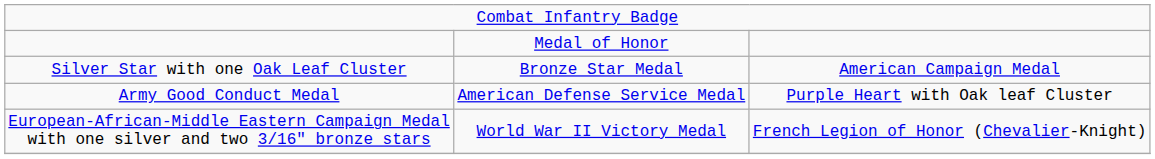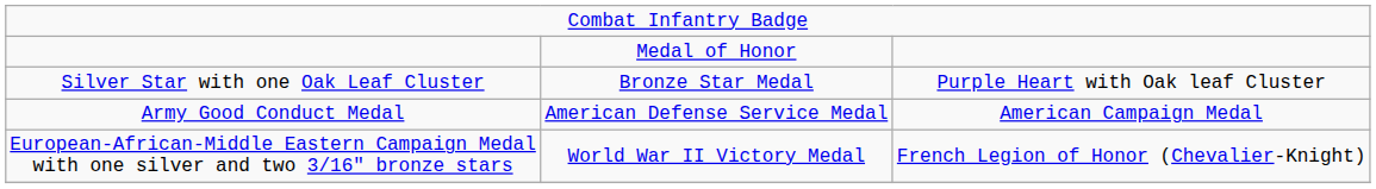Silver Star with one Oak Leaf Cluster | column 3: American Campaign Medal -> Purple Heart with Oak leaf Cluster
Army Good Conduct Medal | column 3: Purple Heart with Oak leaf Cluster -> American Campaign Medal
